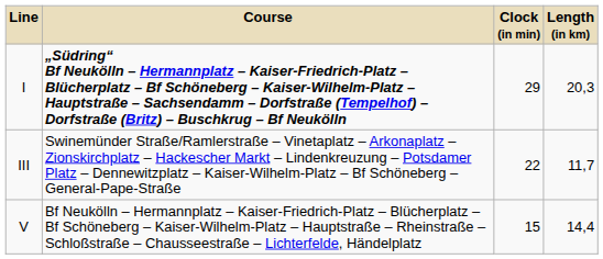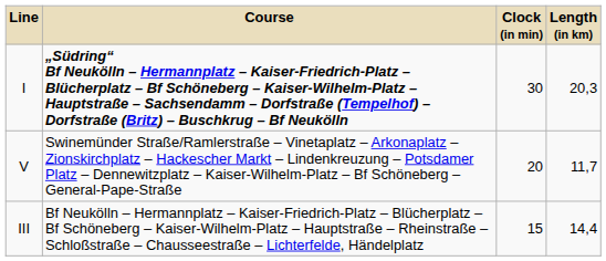row 2 | Clock (in min): 29 -> 30
row 3 | Line: III -> V
row 3 | Clock (in min): 22 -> 20
row 4 | Line: V -> III
